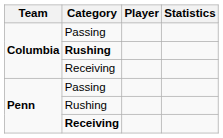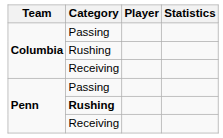Columbia / Rushing | Category: bold -> normal
Penn / Rushing | Category: normal -> bold
Penn / Receiving | Category: bold -> normal
